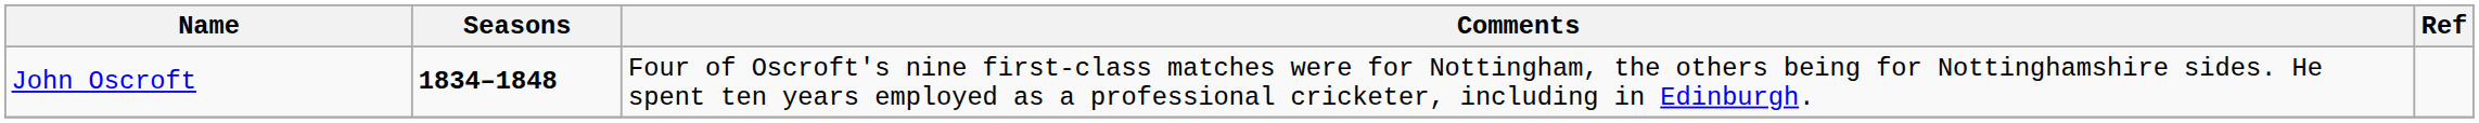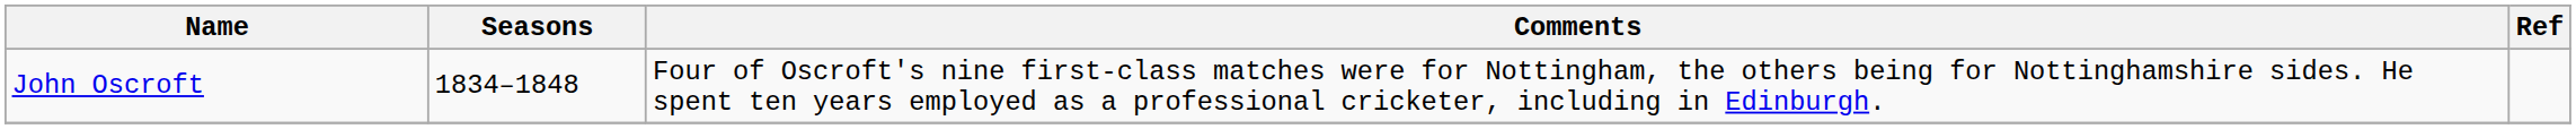John Oscroft | Seasons: bold -> normal
